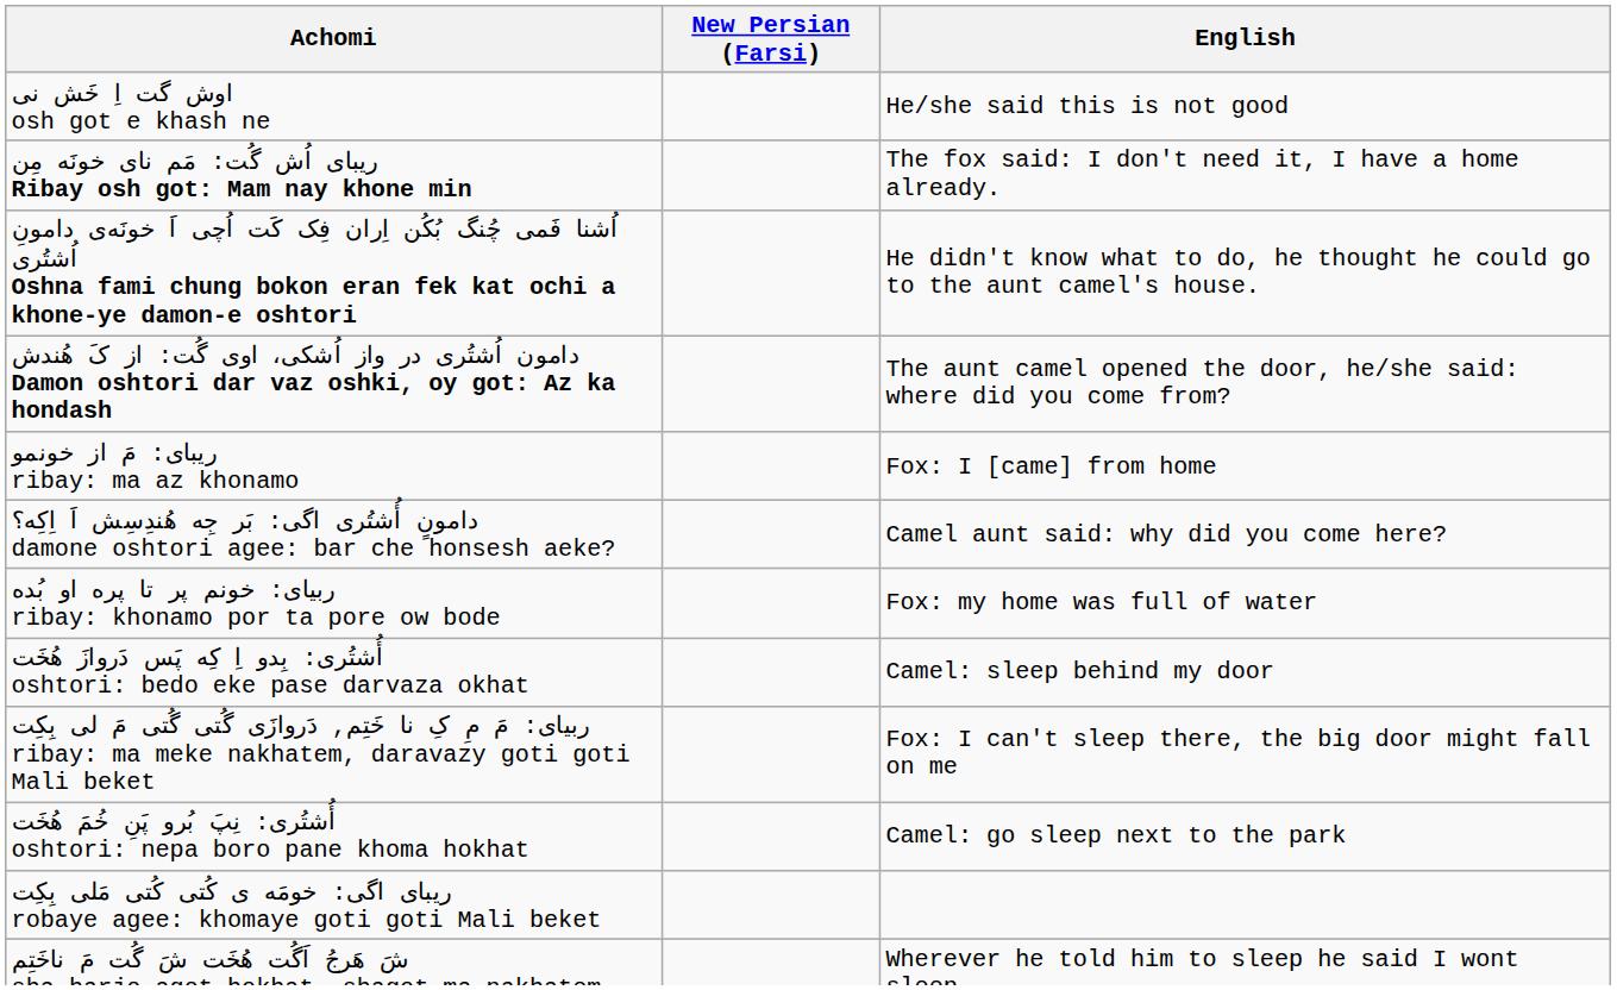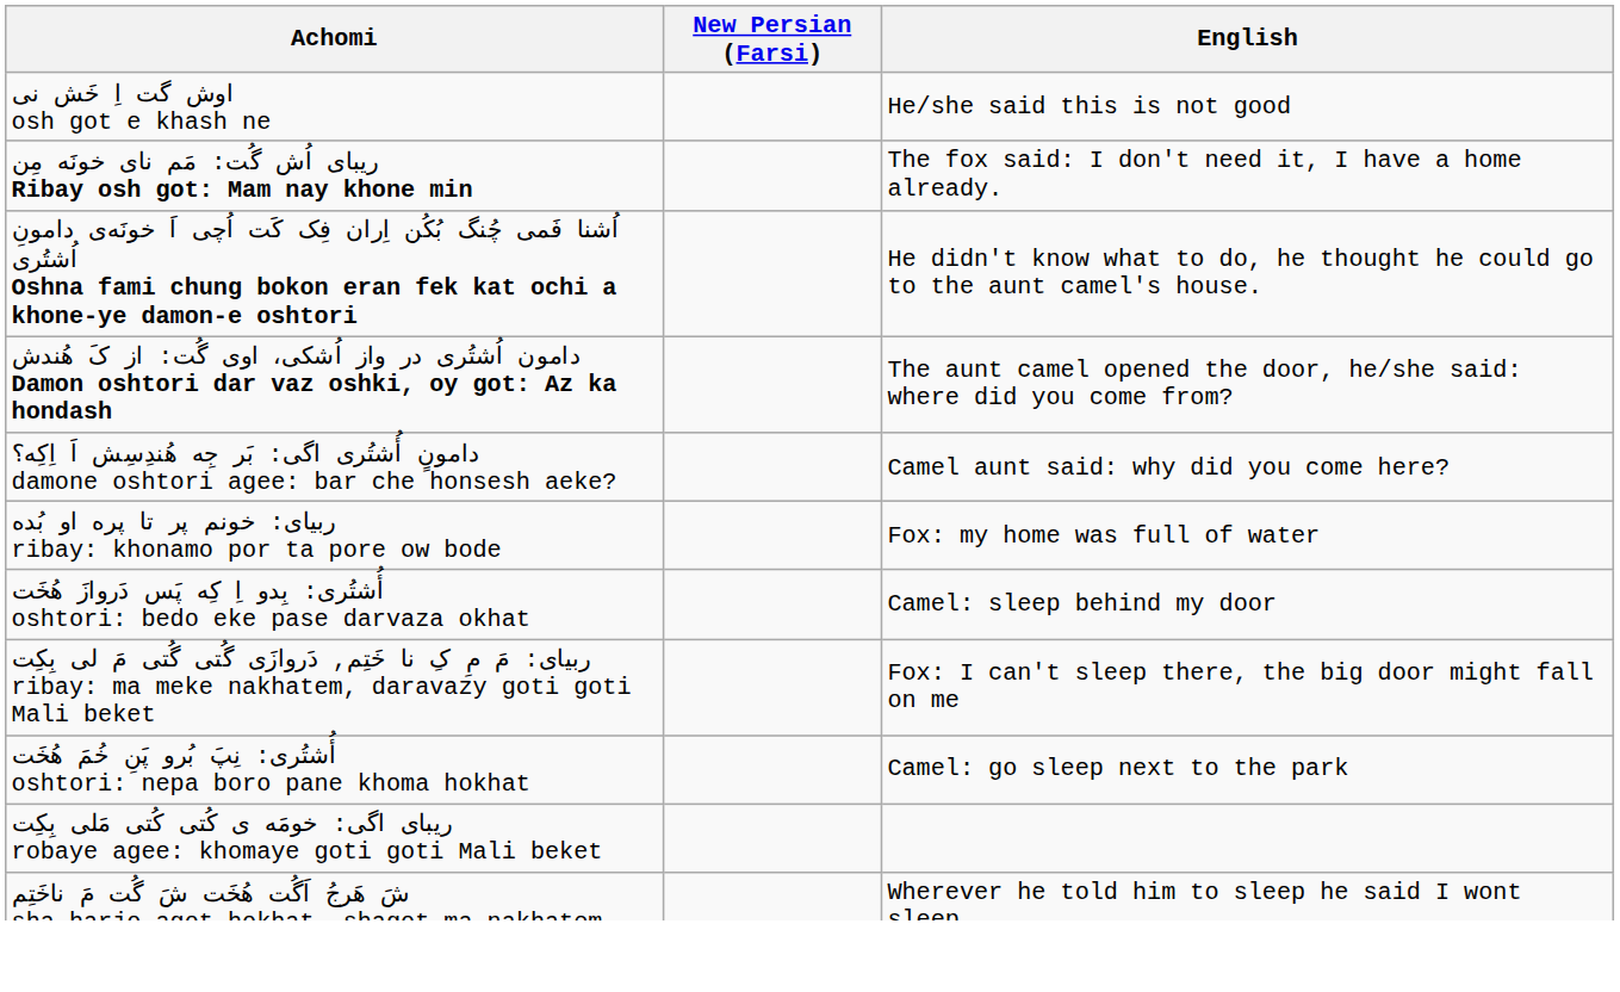- row: ریبای: مَ از خونمو ribay: ma az khonamo | Fox: I [came] from home
